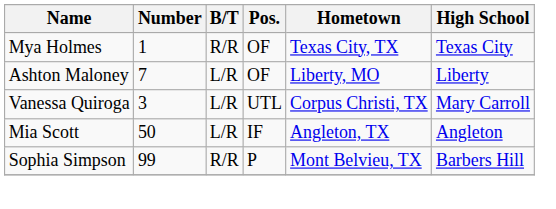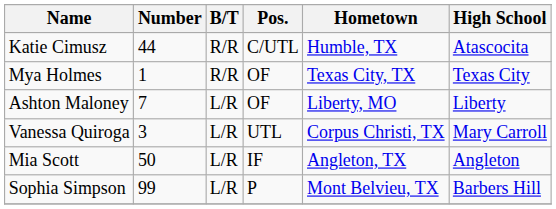+ row: Katie Cimusz | 44 | R/R | C/UTL | Humble, TX | Atascocita
Sophia Simpson | B/T: R/R -> L/R
